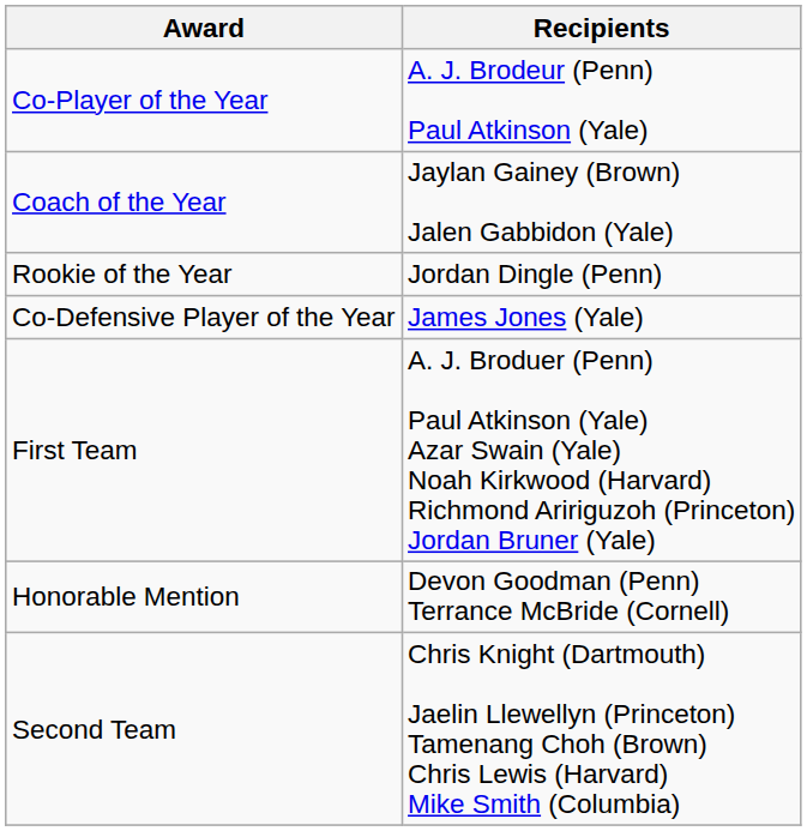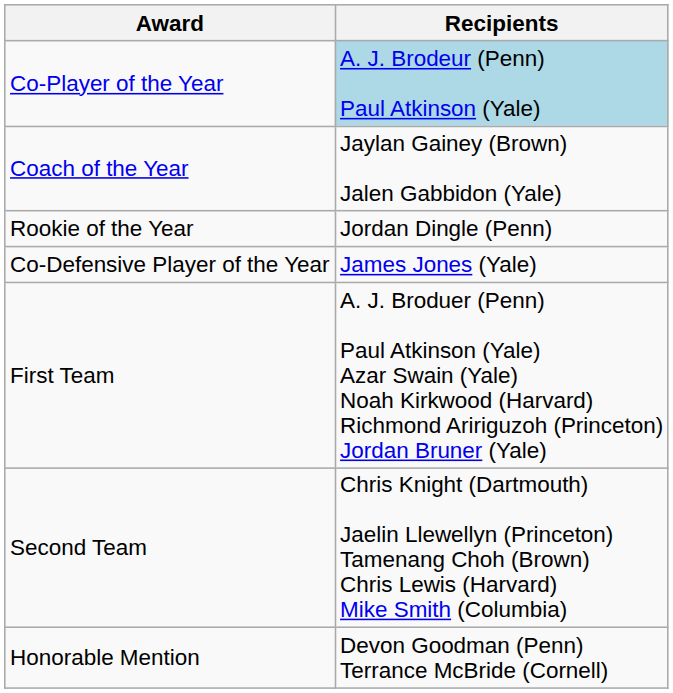Co-Player of the Year | Recipients: no background -> lightblue background
rows swapped: Second Team <-> Honorable Mention
